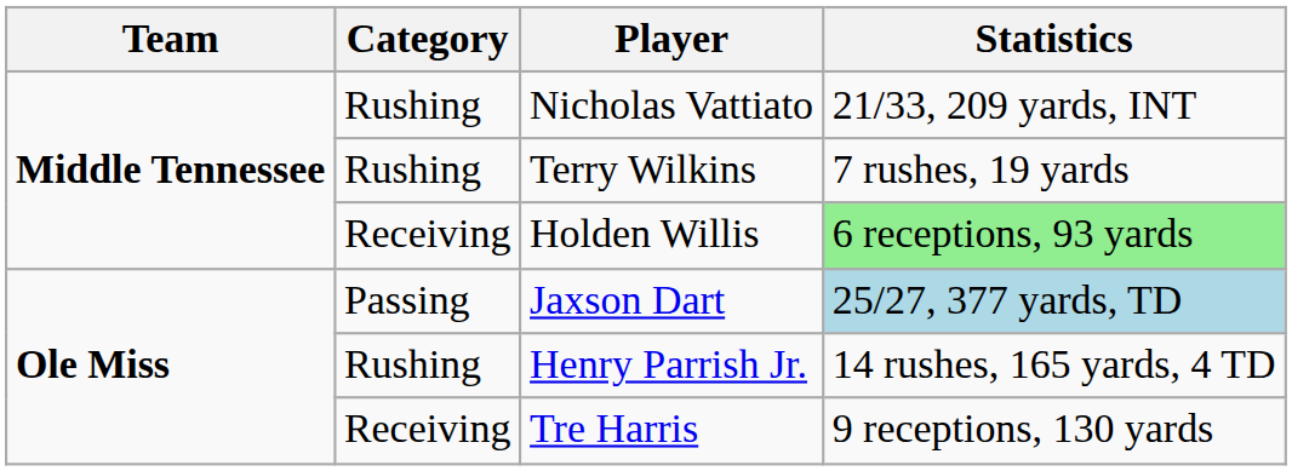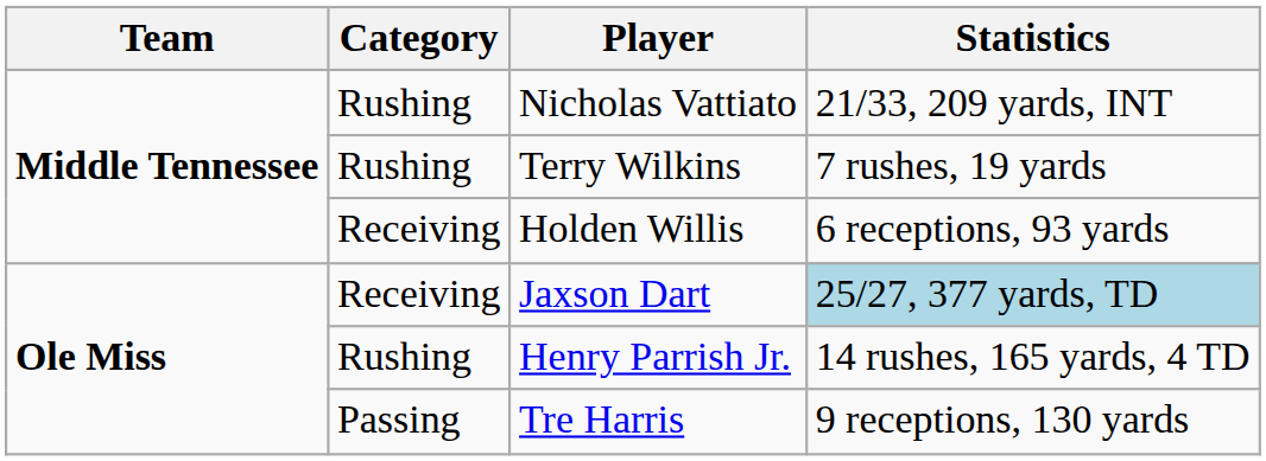Holden Willis | Statistics: lightgreen background -> no background
Jaxson Dart | Category: Passing -> Receiving
Tre Harris | Category: Receiving -> Passing
